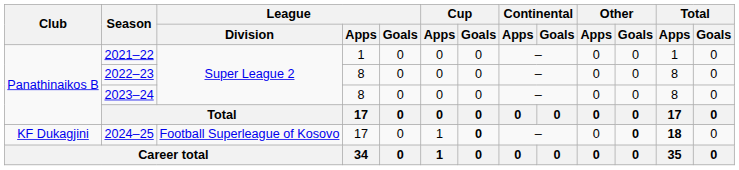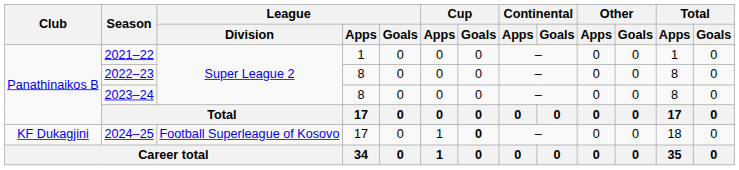2024–25 | Other / Goals: bold -> normal
2024–25 | Total / Apps: bold -> normal
